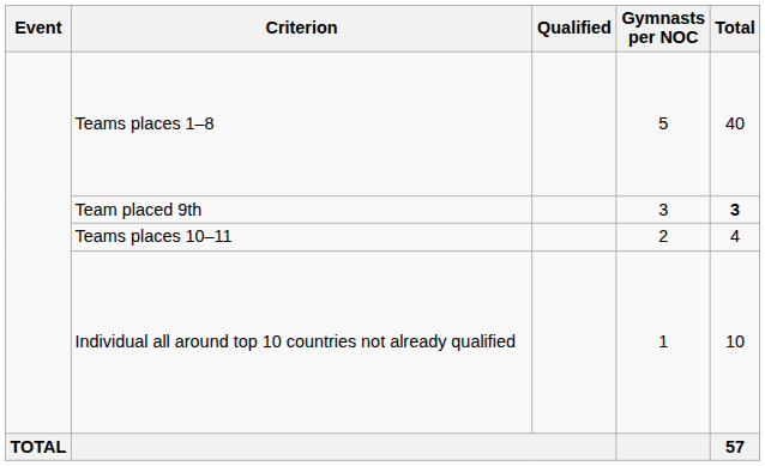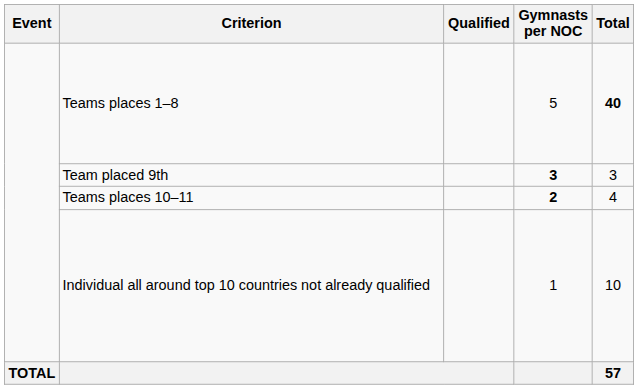Teams places 1–8 | Total: normal -> bold
Team placed 9th | Gymnasts per NOC: normal -> bold
Team placed 9th | Total: bold -> normal
Teams places 10–11 | Gymnasts per NOC: normal -> bold
